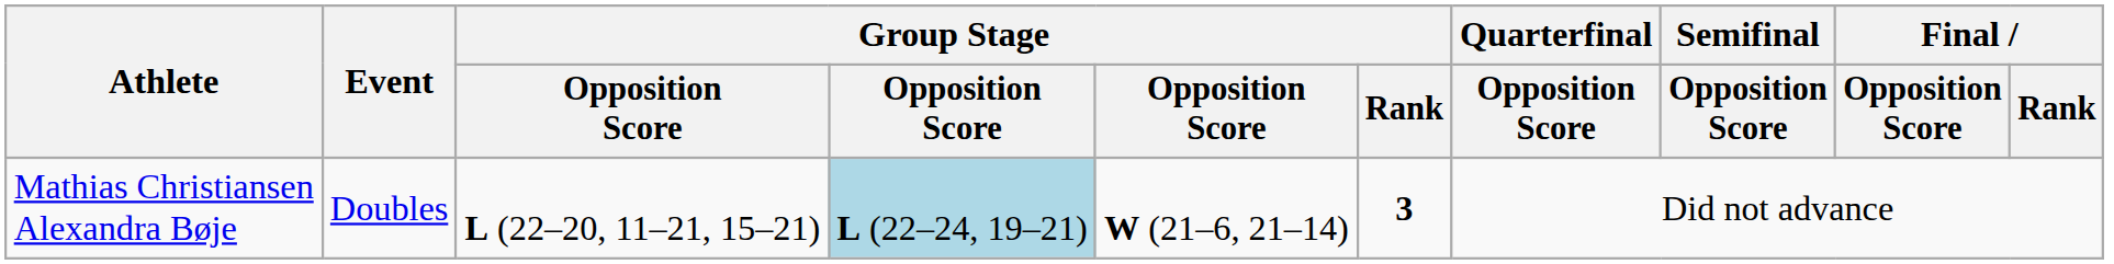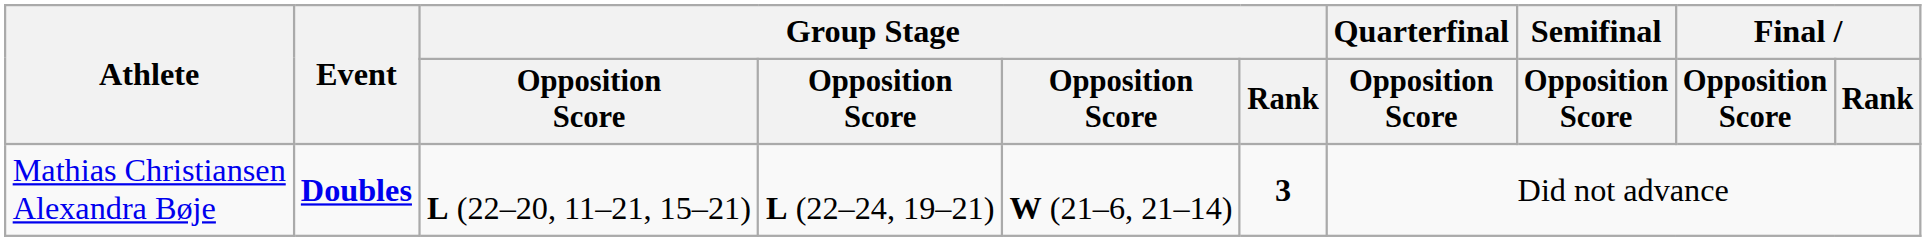Mathias Christiansen Alexandra Bøje | Event: normal -> bold
Mathias Christiansen Alexandra Bøje | column 4: lightblue background -> no background
